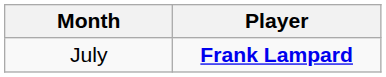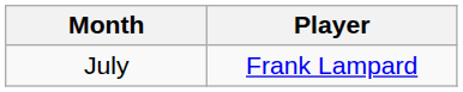July | Player: bold -> normal
